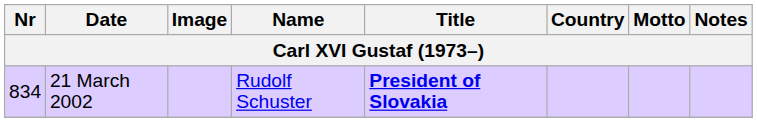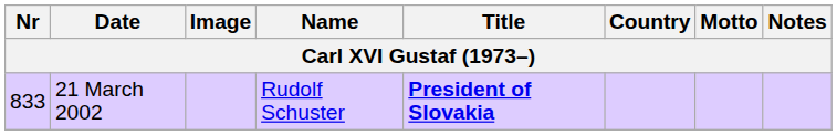21 March 2002 | Nr: 834 -> 833
